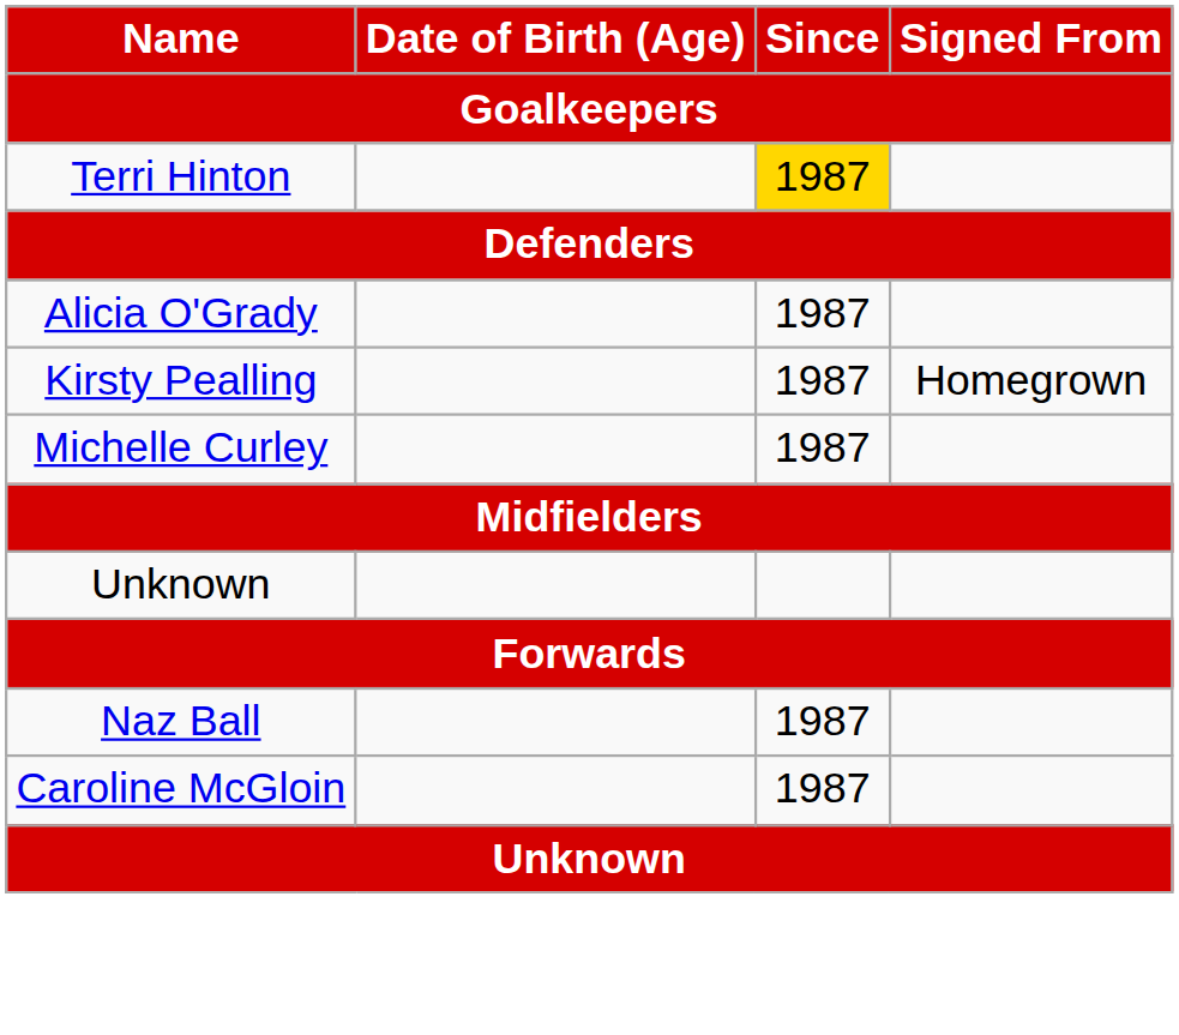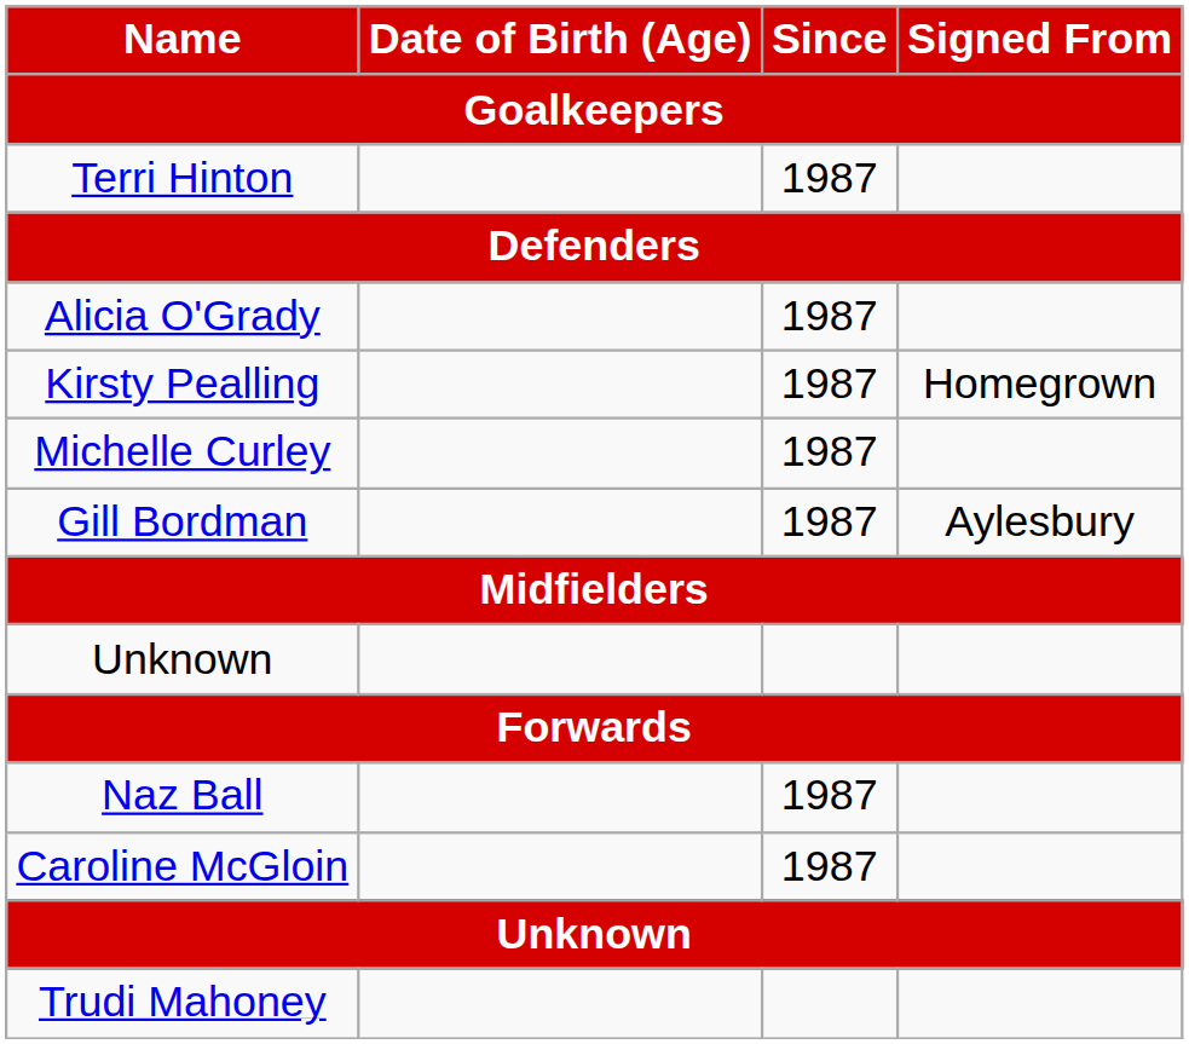Terri Hinton | Since: gold background -> no background
+ row: Gill Bordman | 1987 | Aylesbury
+ row: Trudi Mahoney
